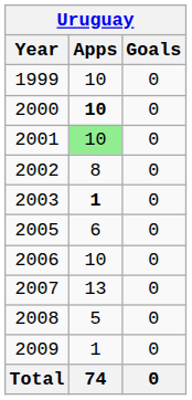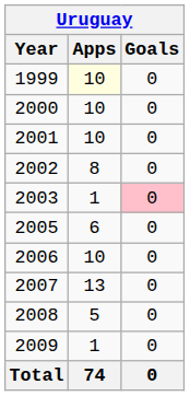1999 | Apps: no background -> lightyellow background
2000 | Apps: bold -> normal
2001 | Apps: lightgreen background -> no background
2003 | Apps: bold -> normal
2003 | Goals: no background -> pink background
